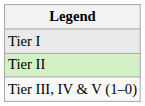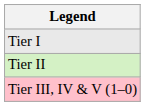row 4 | column 1: no background -> pink background
